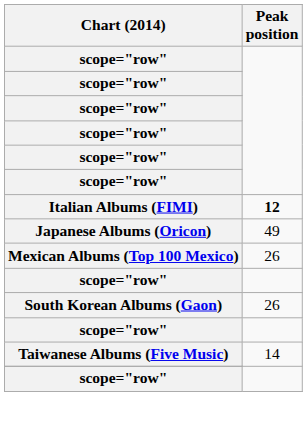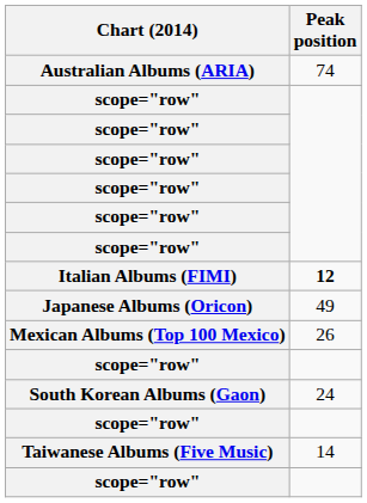+ row: Australian Albums (ARIA) | 74
South Korean Albums (Gaon) | Peak position: 26 -> 24
